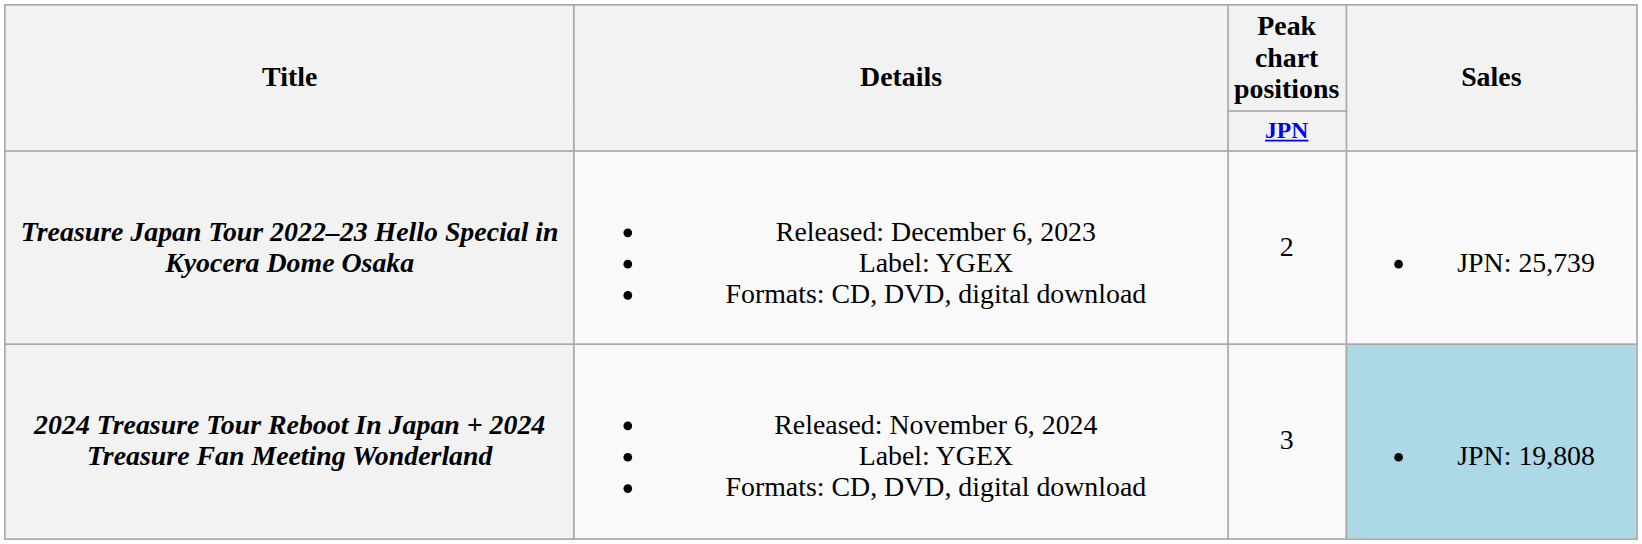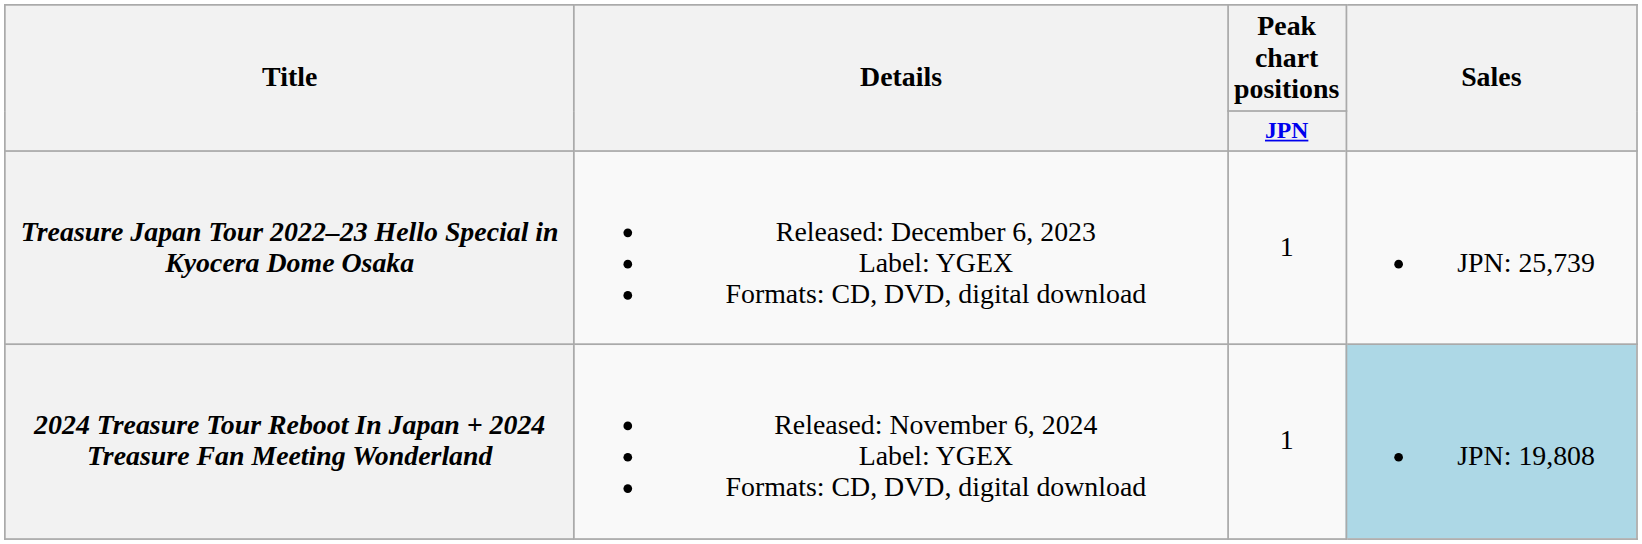row 3 | Peak chart positions / JPN: 2 -> 1
row 4 | Peak chart positions / JPN: 3 -> 1
